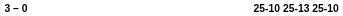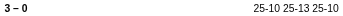row 1 | column 2: bold -> normal
